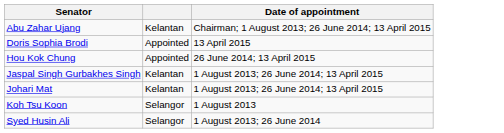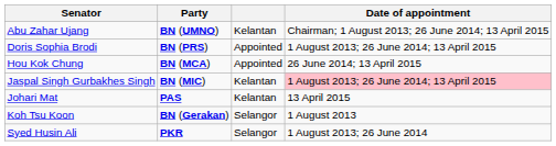+ column: Party | BN (UMNO) | BN (PRS) | BN (MCA) | BN (MIC) | PAS | BN (Gerakan) | PKR
Doris Sophia Brodi | Date of appointment: 13 April 2015 -> 1 August 2013; 26 June 2014; 13 April 2015
Jaspal Singh Gurbakhes Singh | Date of appointment: no background -> pink background
Johari Mat | Date of appointment: 1 August 2013; 26 June 2014; 13 April 2015 -> 13 April 2015
